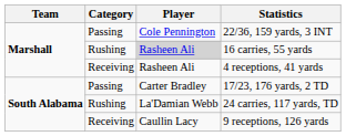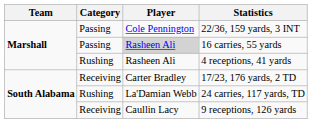16 carries, 55 yards | Category: Rushing -> Passing
4 receptions, 41 yards | Category: Receiving -> Rushing
17/23, 176 yards, 2 TD | Category: Passing -> Receiving
